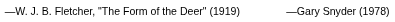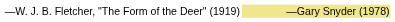—W. J. B. Fletcher, "The Form of the Deer" (1919) | column 2: no background -> khaki background
